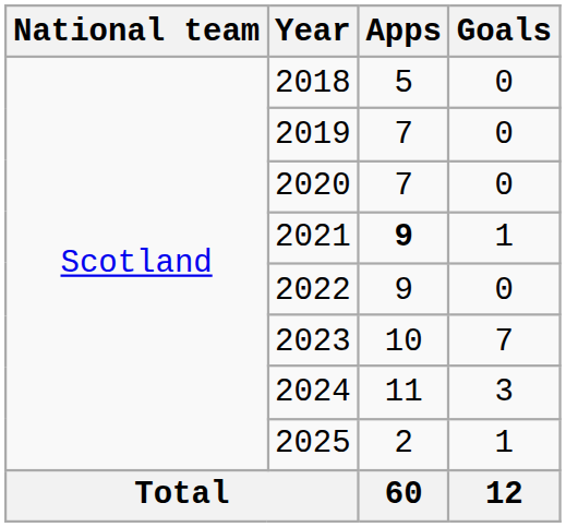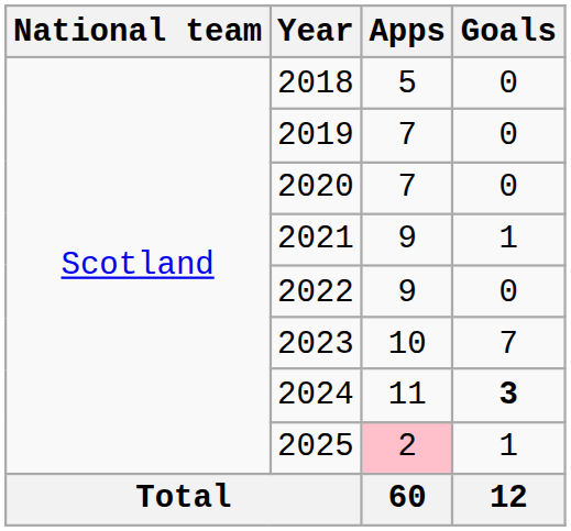2021 | Apps: bold -> normal
2024 | Goals: normal -> bold
2025 | Apps: no background -> pink background
